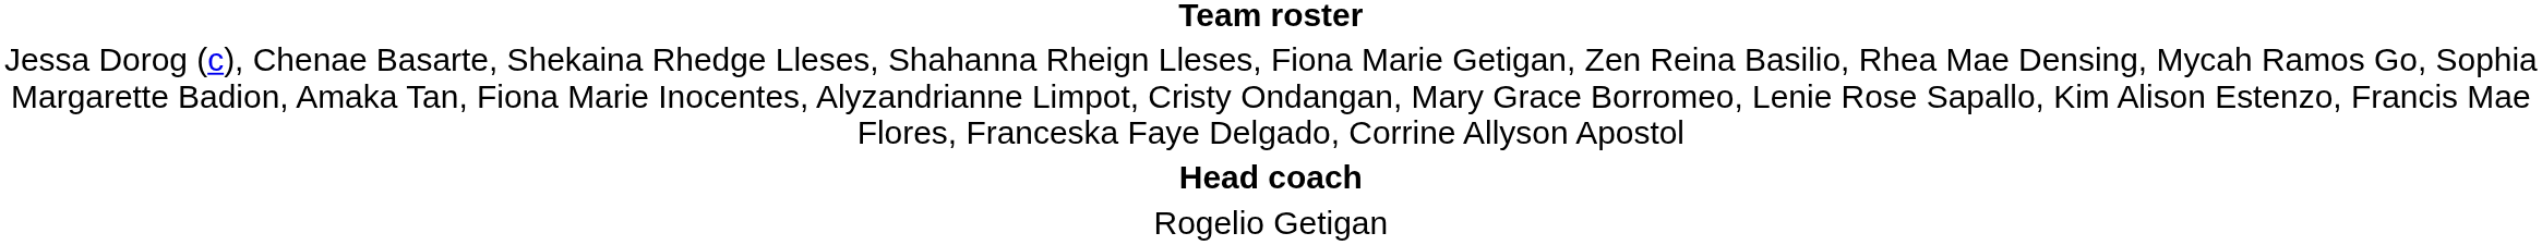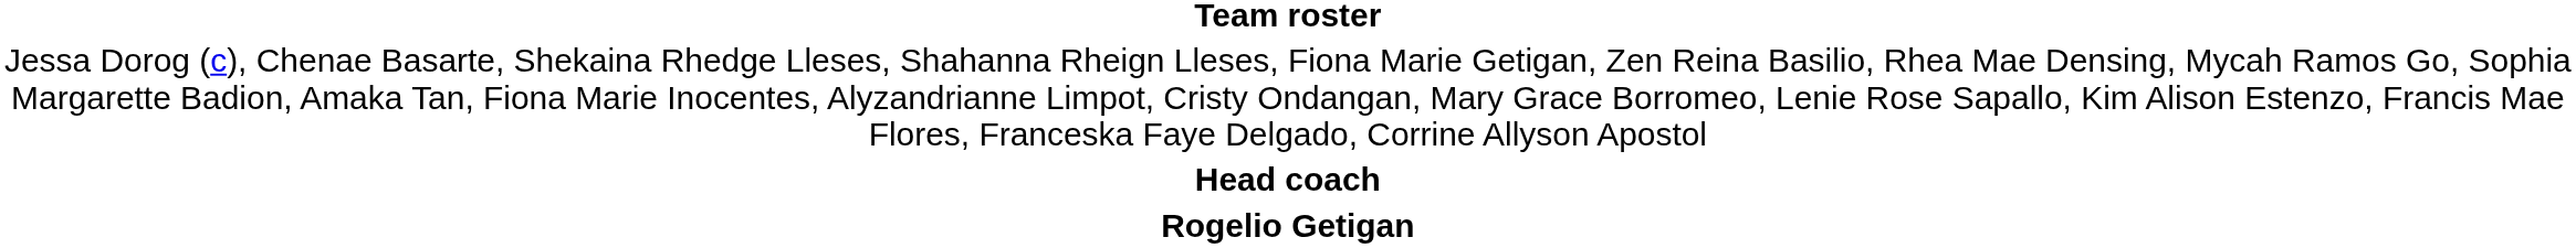row 4 | column 1: normal -> bold
